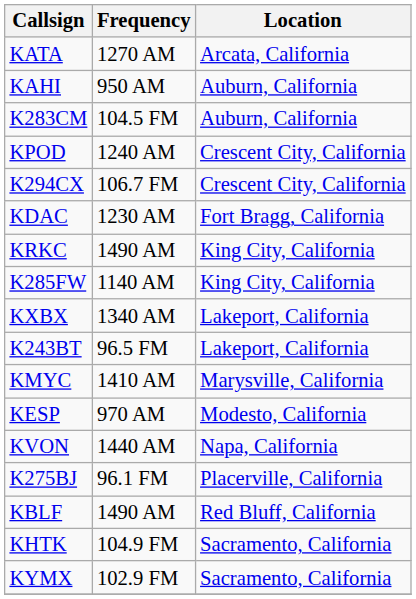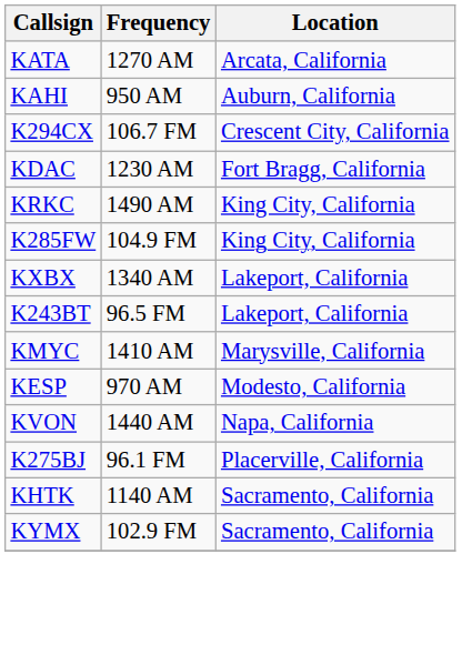- row: K283CM | 104.5 FM | Auburn, California
- row: KPOD | 1240 AM | Crescent City, California
K285FW | Frequency: 1140 AM -> 104.9 FM
- row: KBLF | 1490 AM | Red Bluff, California
KHTK | Frequency: 104.9 FM -> 1140 AM
